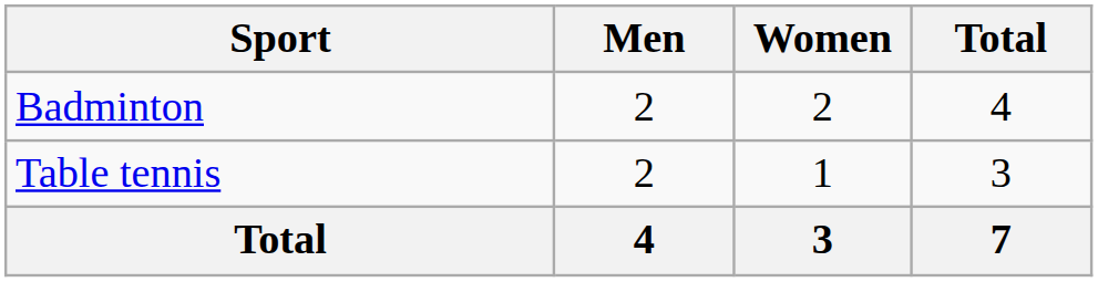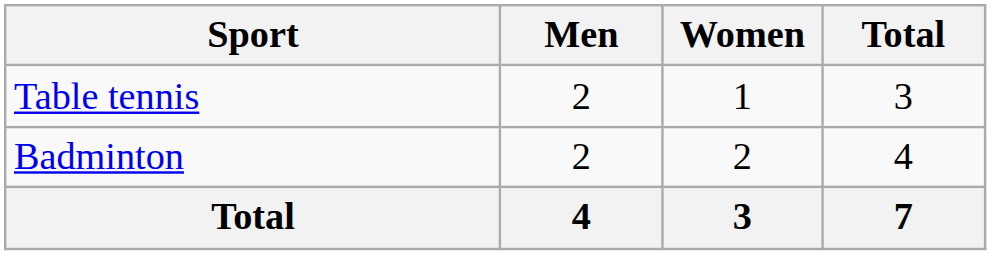rows swapped: Badminton <-> Table tennis
